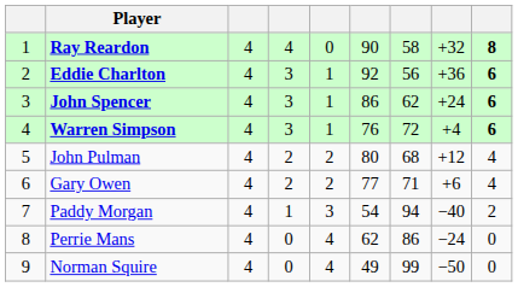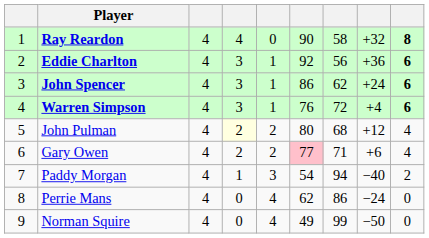John Pulman | column 4: no background -> lightyellow background
Gary Owen | column 6: no background -> pink background
